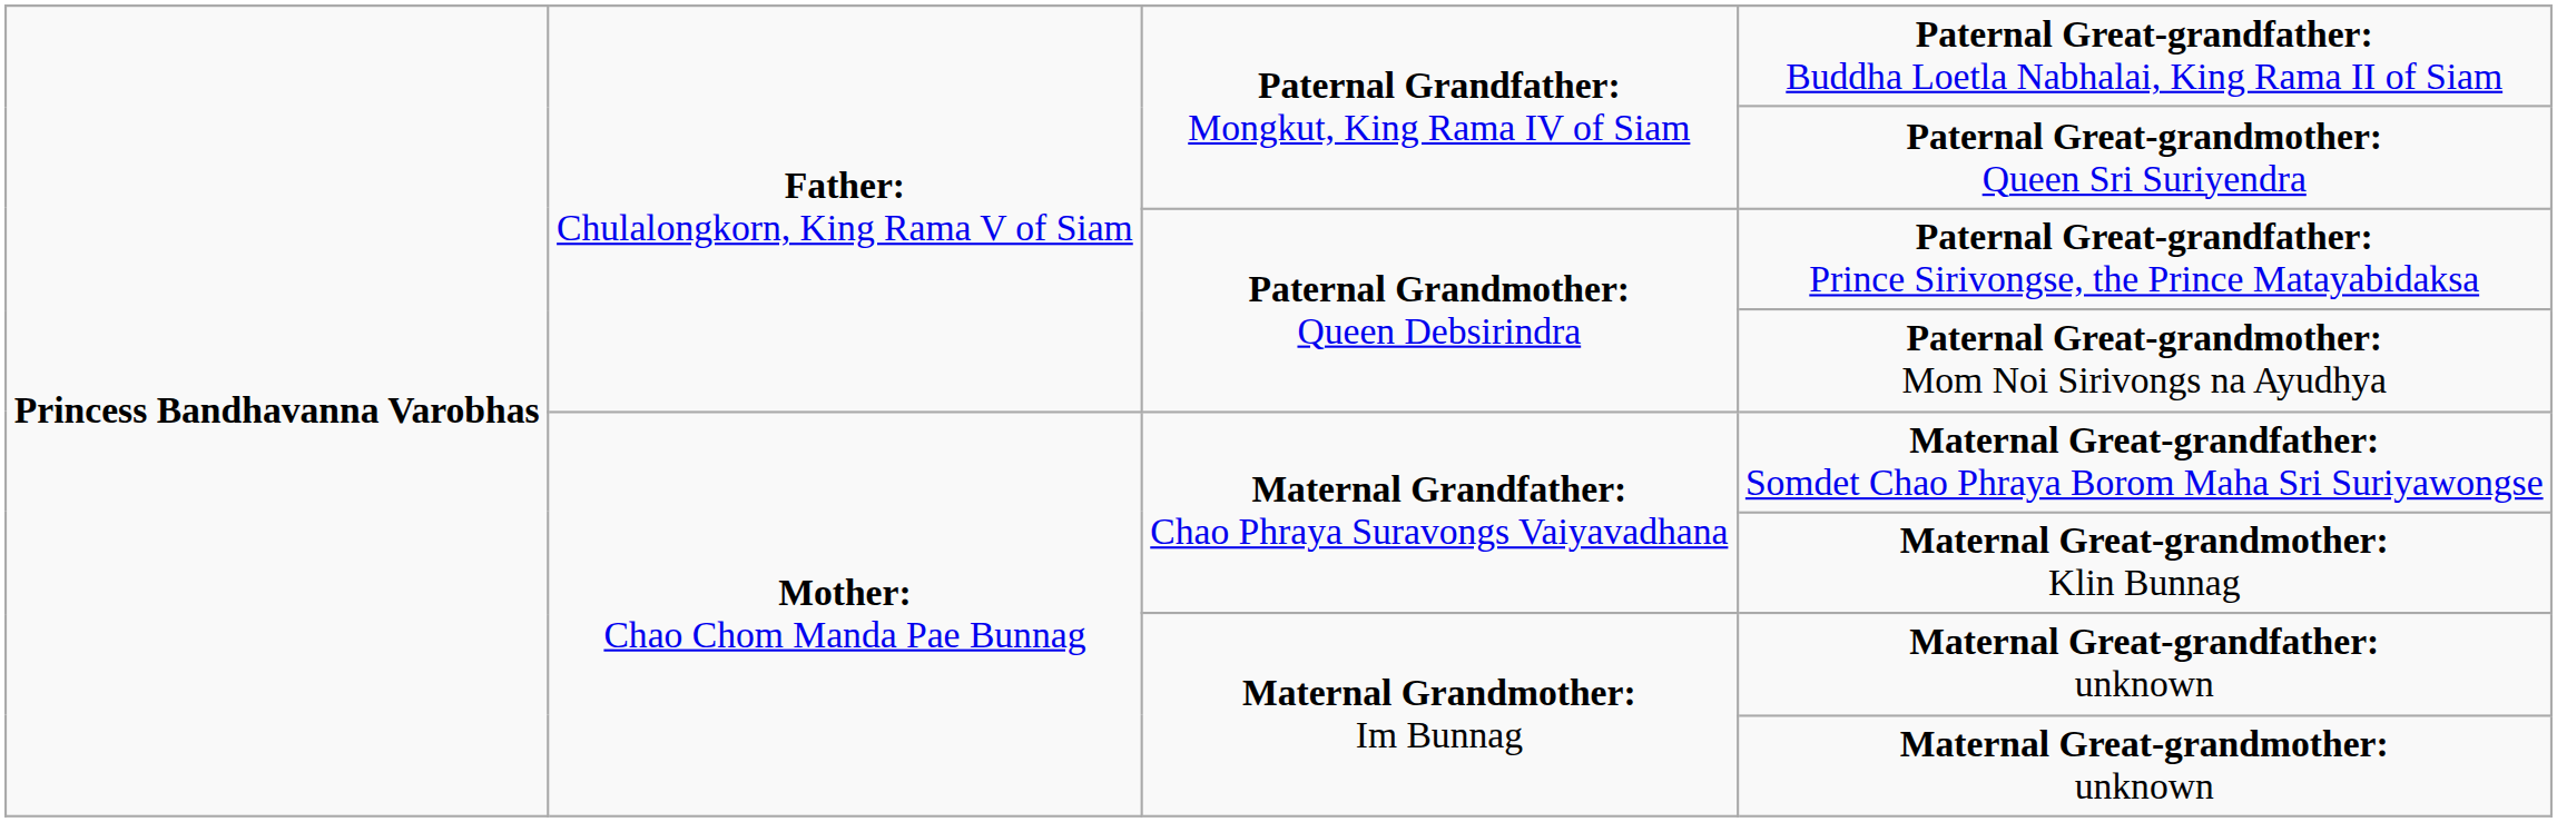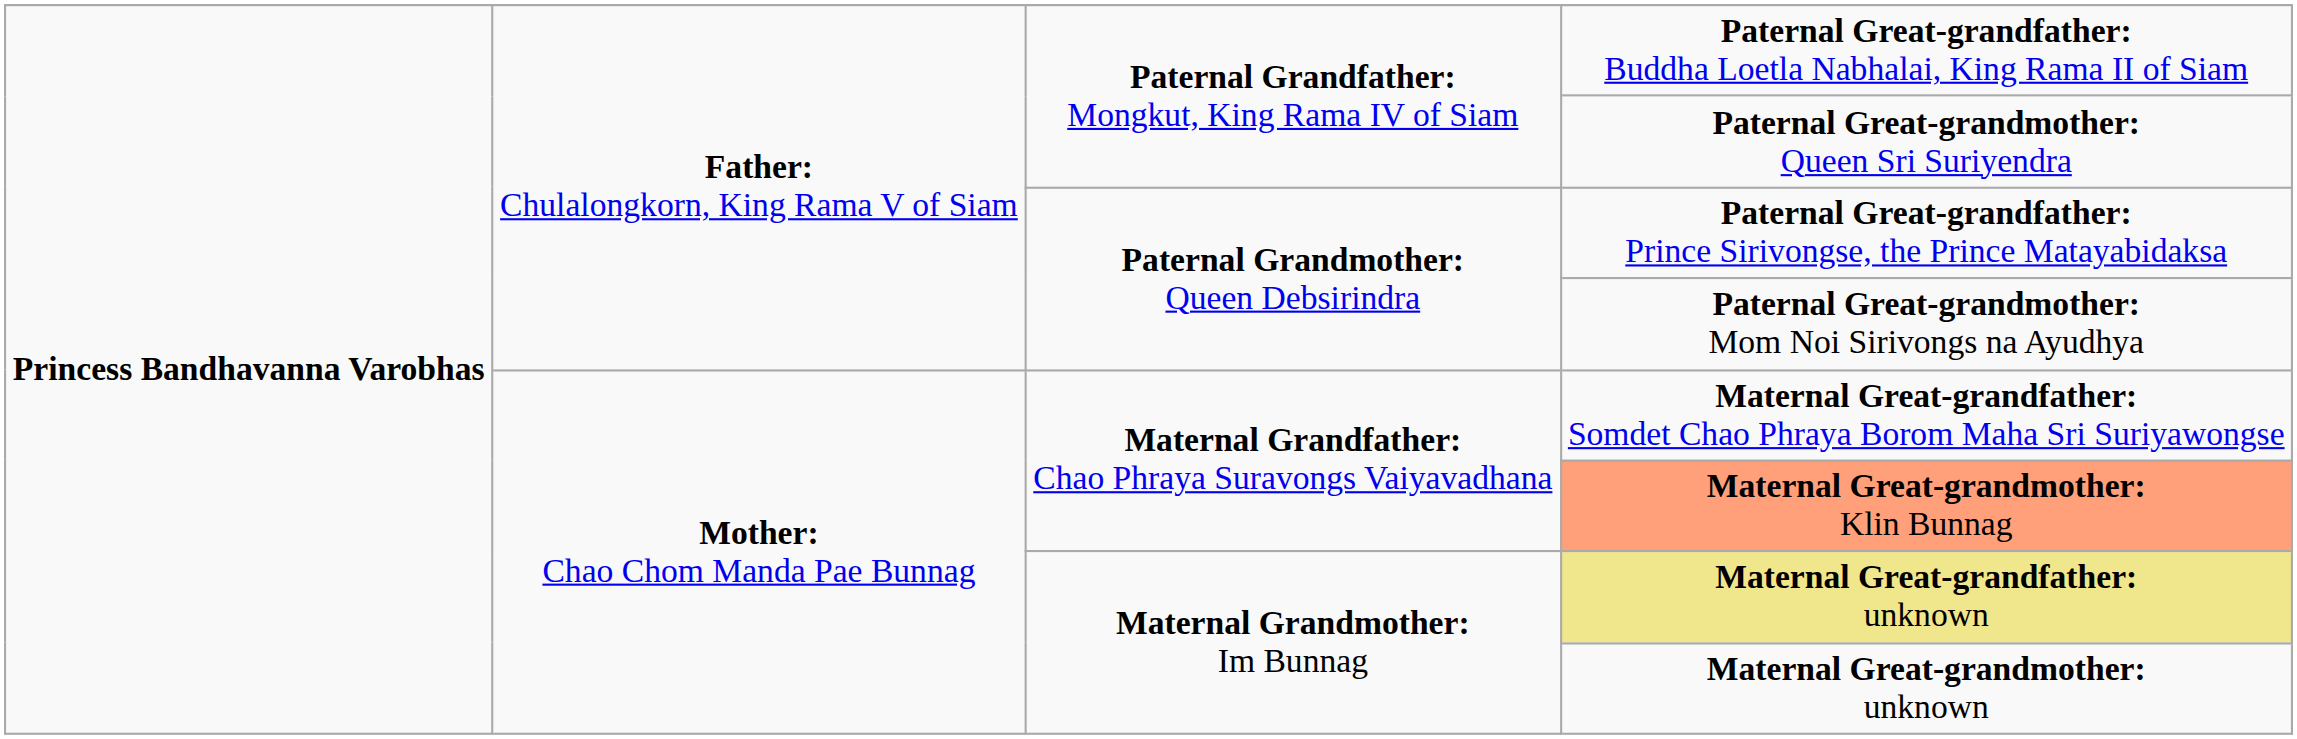Maternal Great-grandmother: Klin Bunnag | column 4: no background -> lightsalmon background
Maternal Great-grandfather: unknown | column 4: no background -> khaki background
